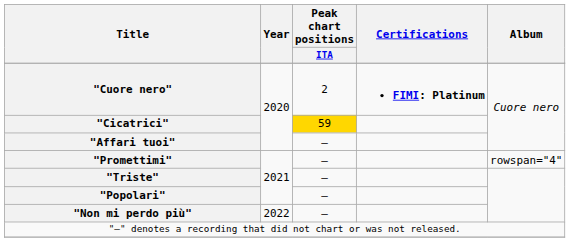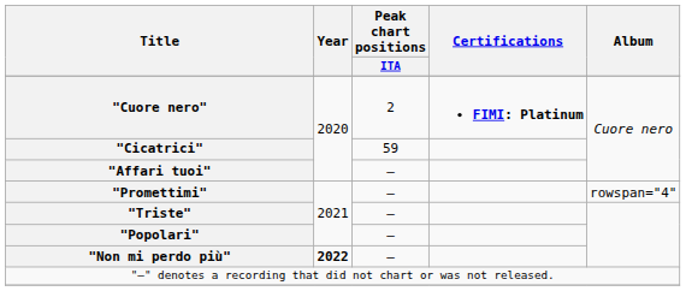"Cicatrici" | Peak chart positions / ITA: gold background -> no background
"Non mi perdo più" | Year: normal -> bold
